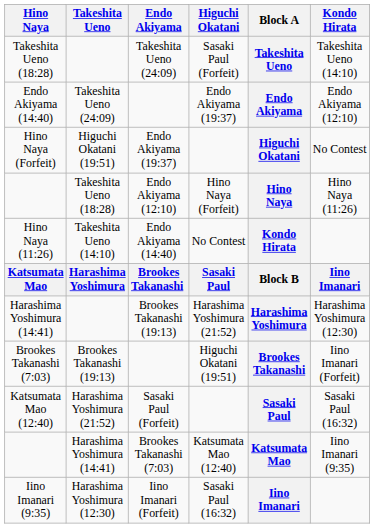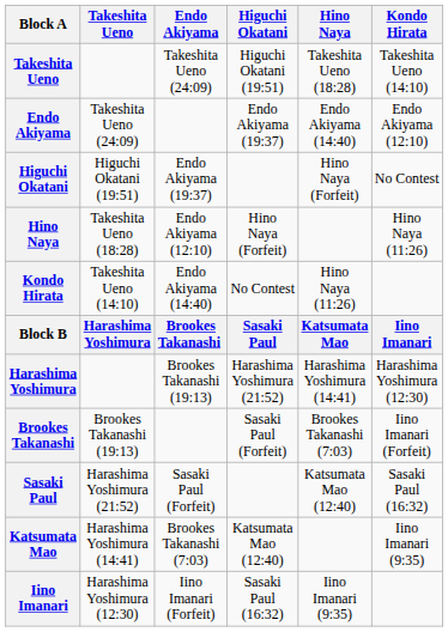columns swapped: Block A <-> Hino Naya
row 2 | Higuchi Okatani: Sasaki Paul (Forfeit) -> Higuchi Okatani (19:51)
row 9 | Higuchi Okatani: Higuchi Okatani (19:51) -> Sasaki Paul (Forfeit)
